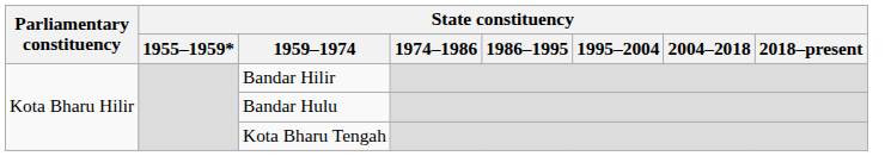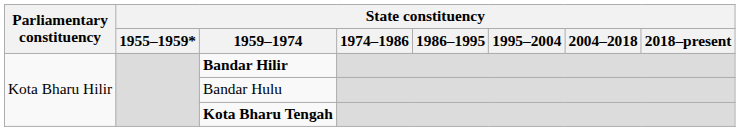Bandar Hilir | State constituency / 1959–1974: normal -> bold
Kota Bharu Tengah | State constituency / 1959–1974: normal -> bold
